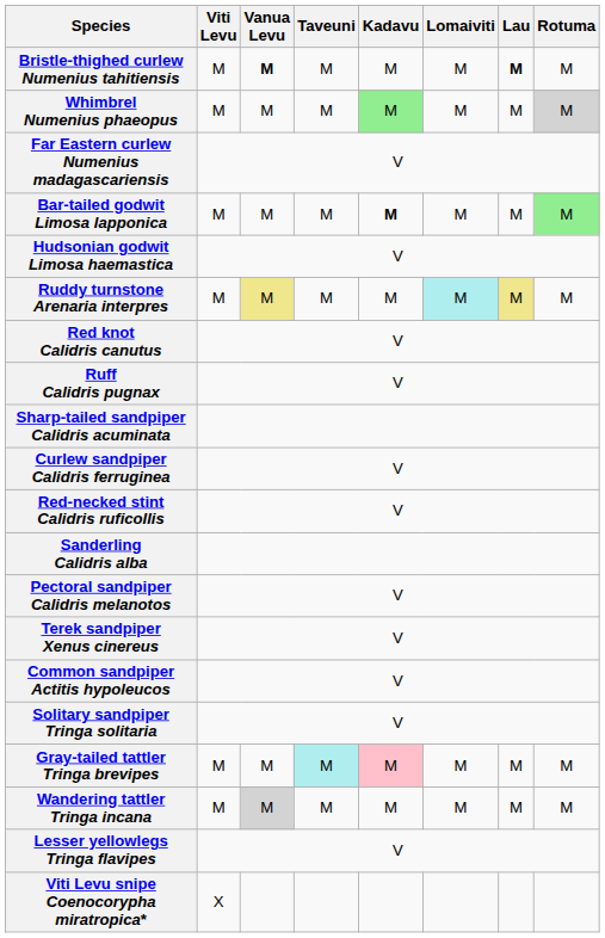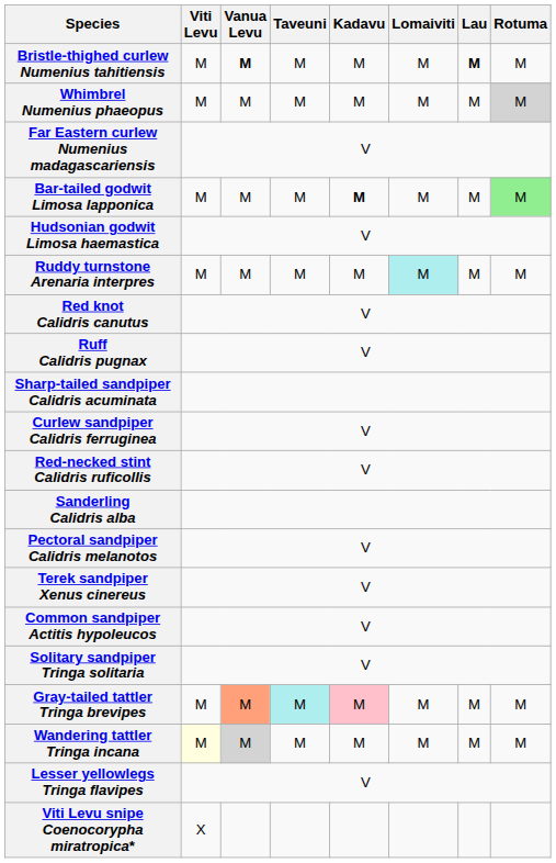Whimbrel Numenius phaeopus | Kadavu: lightgreen background -> no background
Ruddy turnstone Arenaria interpres | Vanua Levu: khaki background -> no background
Ruddy turnstone Arenaria interpres | Lau: khaki background -> no background
Gray-tailed tattler Tringa brevipes | Vanua Levu: no background -> lightsalmon background
Wandering tattler Tringa incana | Viti Levu: no background -> lightyellow background
